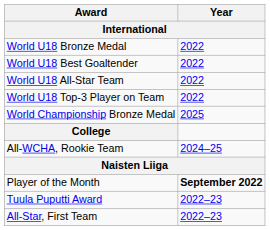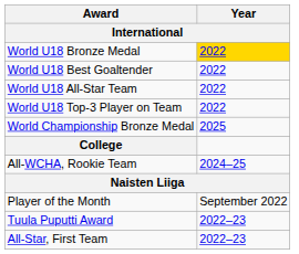World U18 Bronze Medal | Year: no background -> gold background
Player of the Month | Year: bold -> normal
